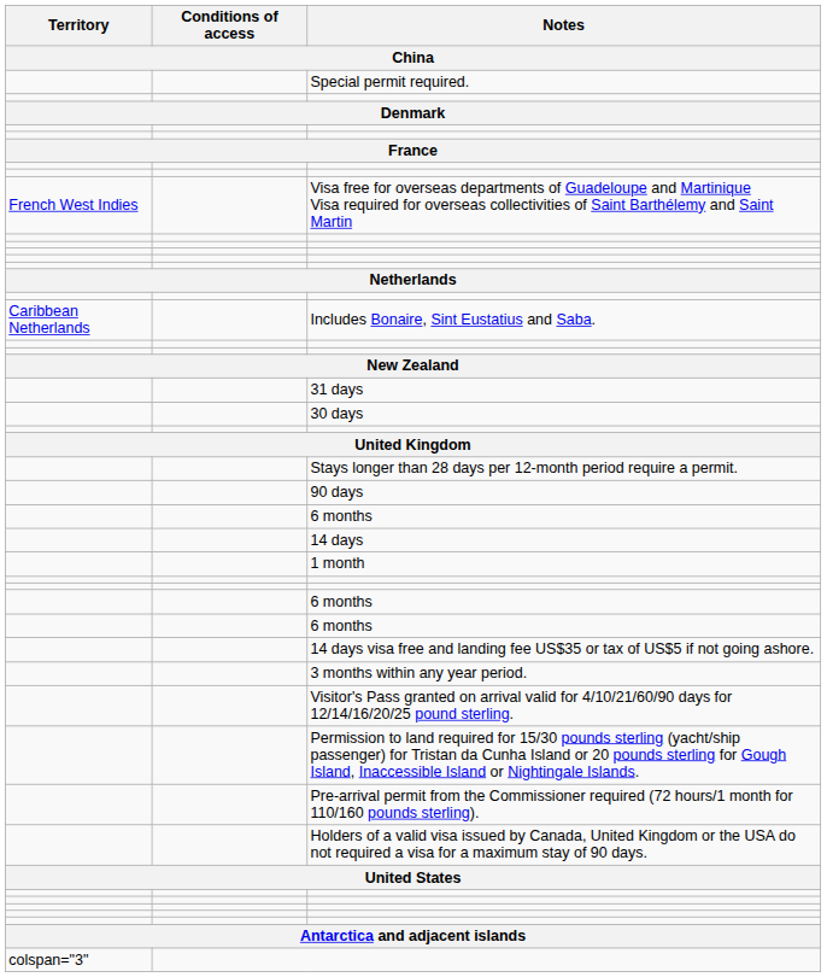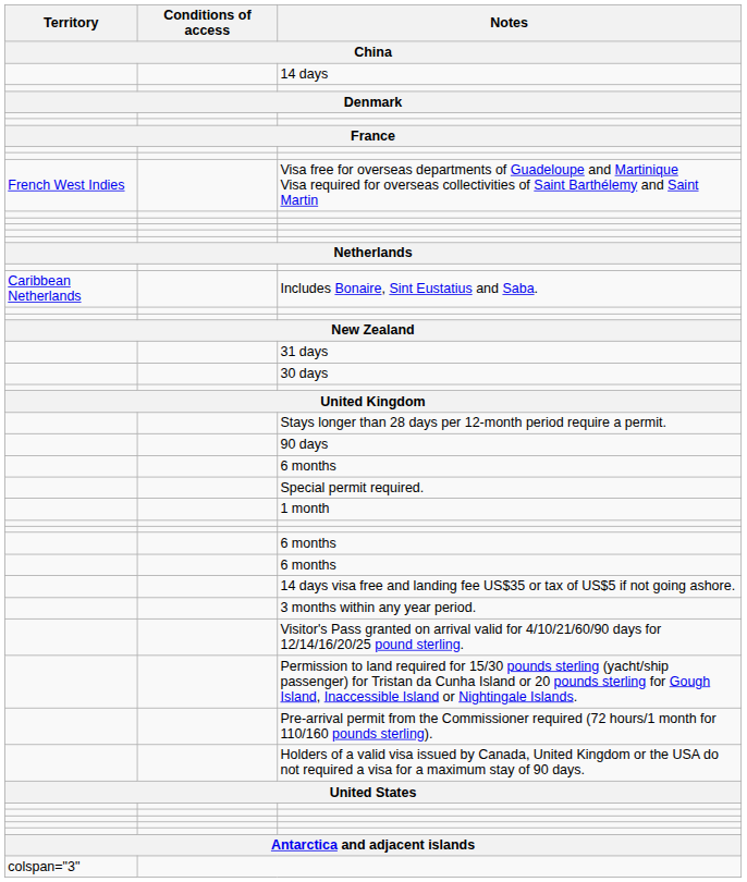rows swapped: 14 days <-> Special permit required.
